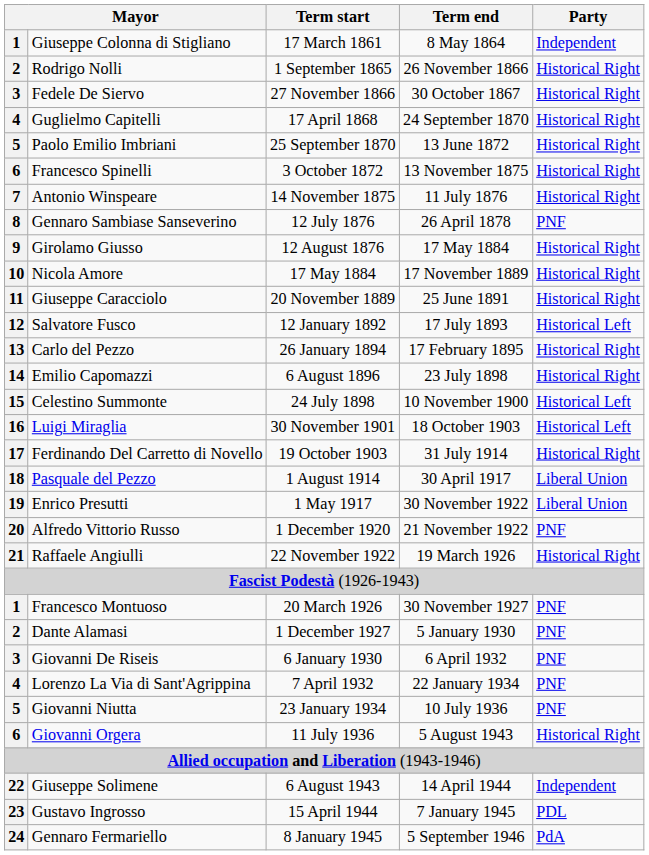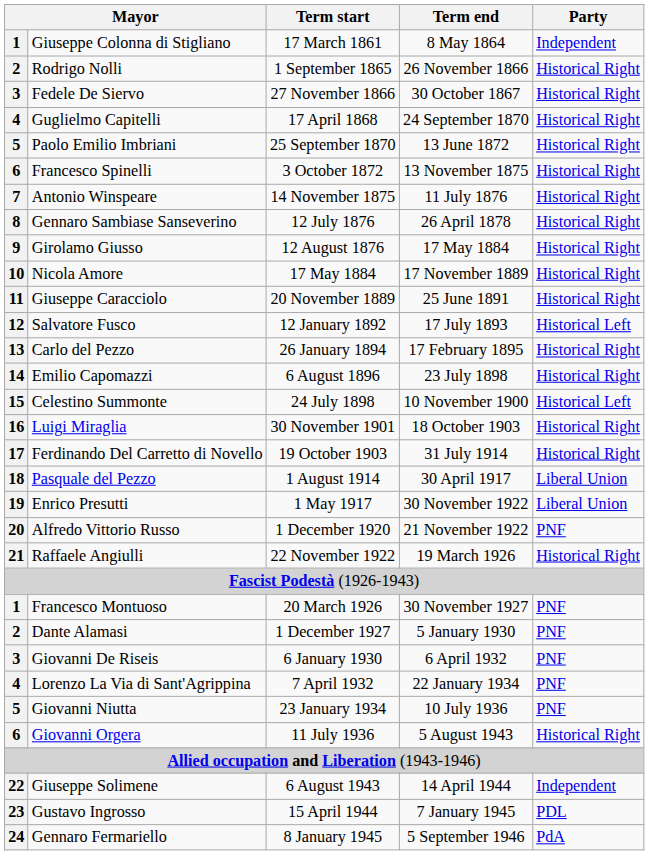Gennaro Sambiase Sanseverino | Party: PNF -> Historical Right
Luigi Miraglia | Party: Historical Left -> Historical Right
